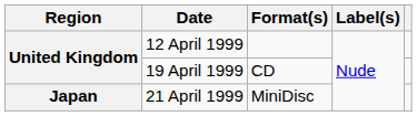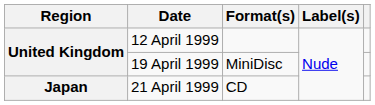19 April 1999 | Format(s): CD -> MiniDisc
21 April 1999 | Format(s): MiniDisc -> CD
